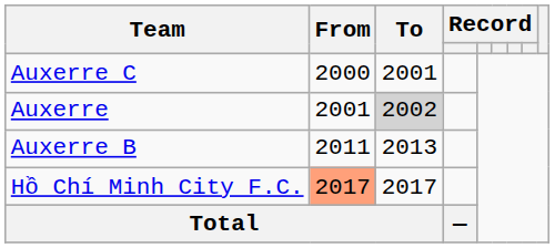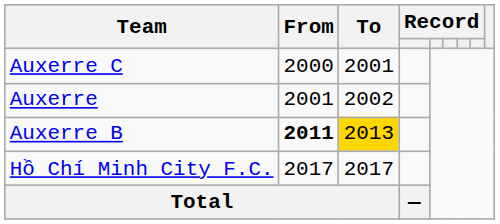Auxerre | To: lightgrey background -> no background
Auxerre B | From: normal -> bold
Auxerre B | To: no background -> gold background
Hồ Chí Minh City F.C. | From: lightsalmon background -> no background
